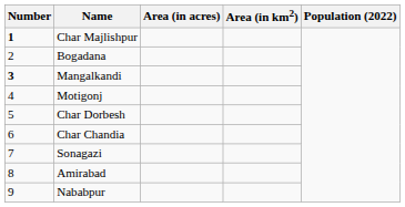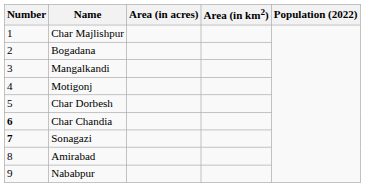Char Majlishpur | Number: bold -> normal
Mangalkandi | Number: bold -> normal
Char Chandia | Number: normal -> bold
Sonagazi | Number: normal -> bold
